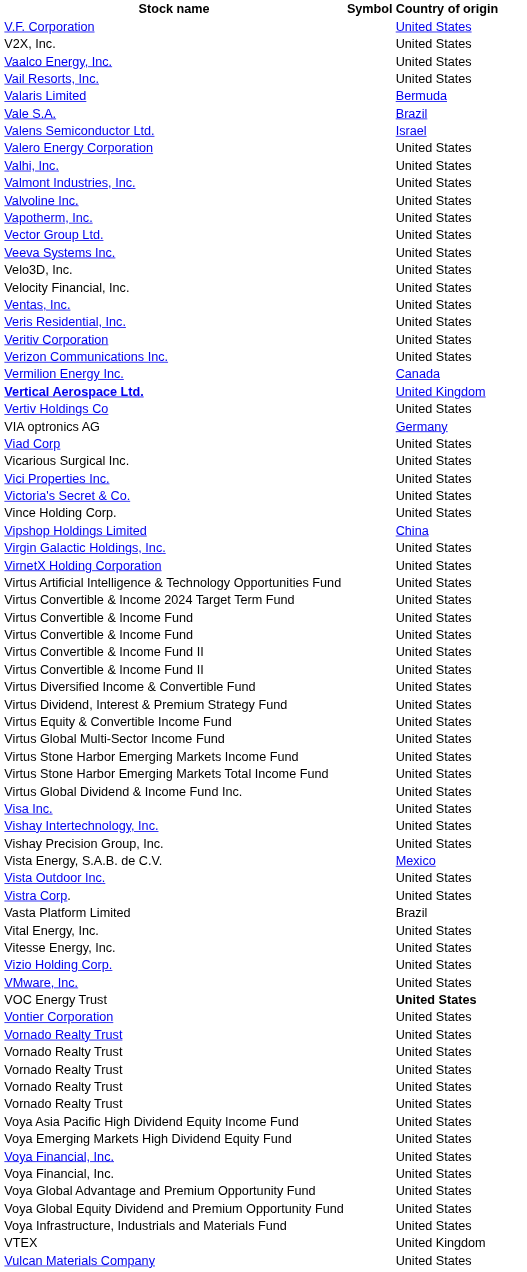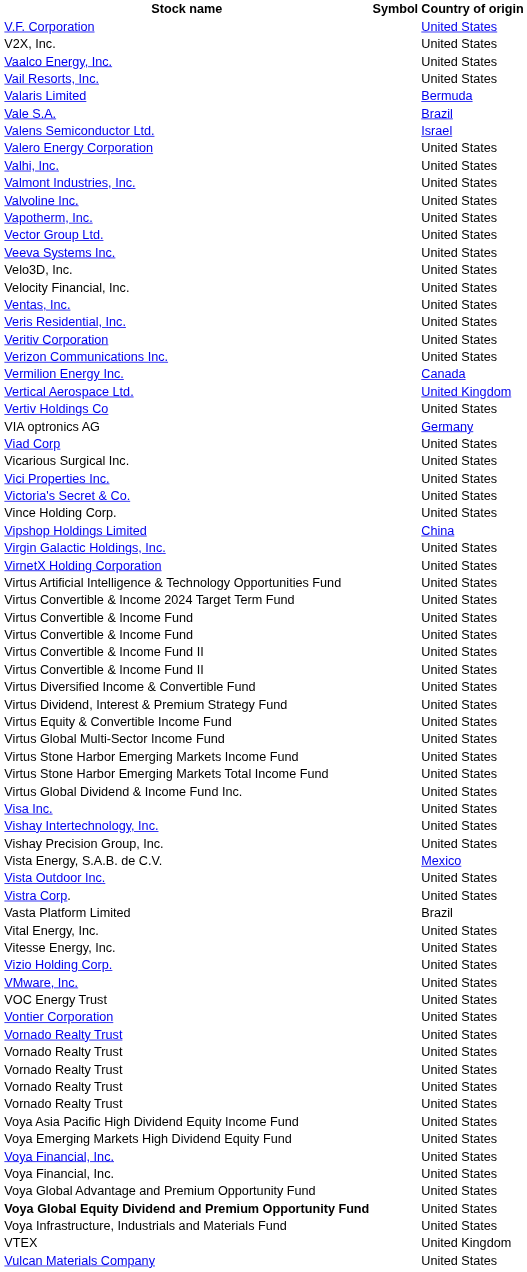Vertical Aerospace Ltd. | Stock name: bold -> normal
VOC Energy Trust | Country of origin: bold -> normal
Voya Global Equity Dividend and Premium Opportunity Fund | Stock name: normal -> bold
